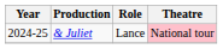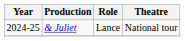& Juliet | Theatre: pink background -> no background
